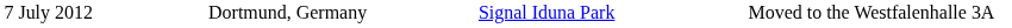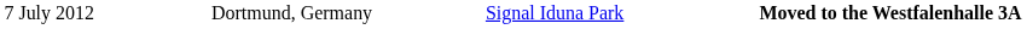7 July 2012 | column 4: normal -> bold
